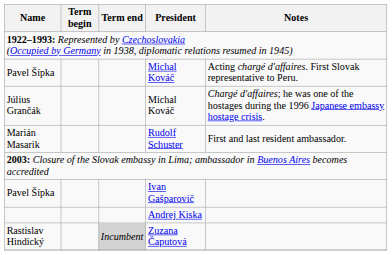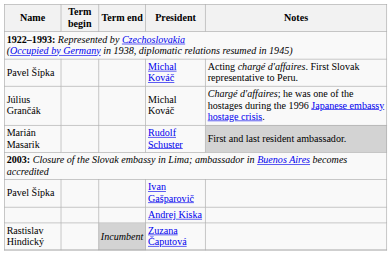Marián Masarik | Notes: no background -> lightgrey background
